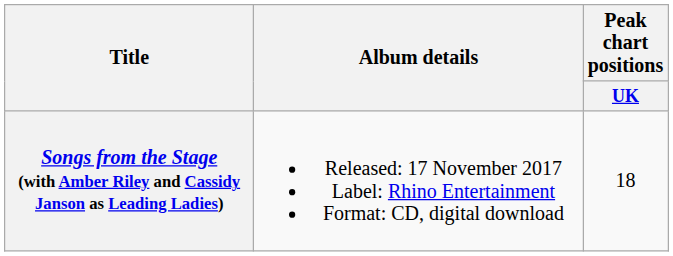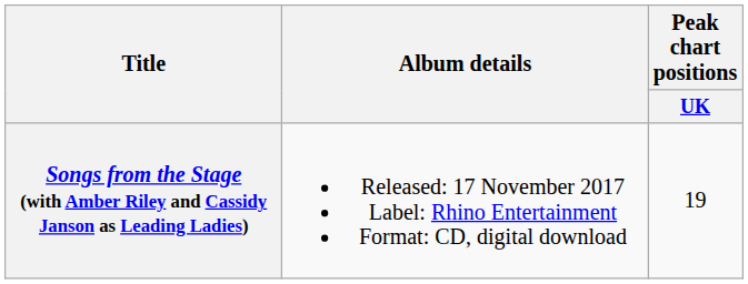row 3 | Peak chart positions / UK: 18 -> 19
